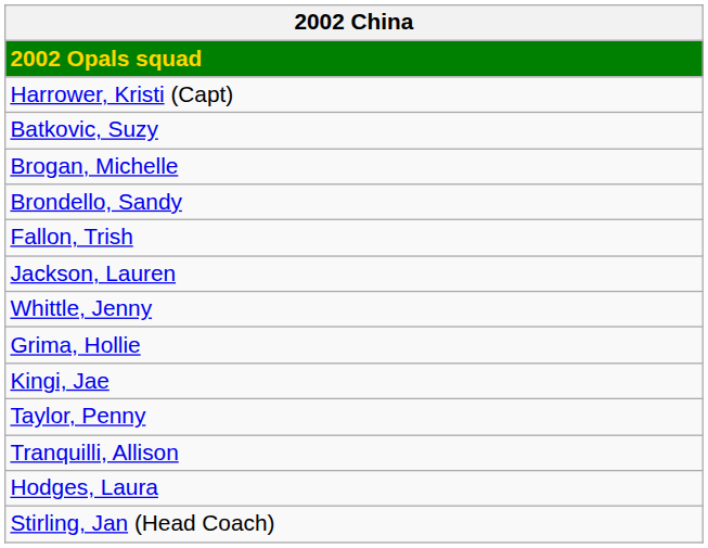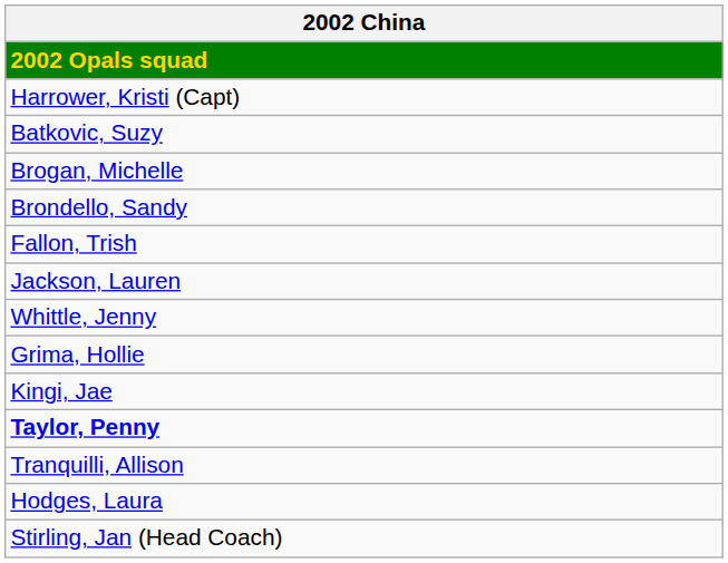row 12 | column 1: normal -> bold
